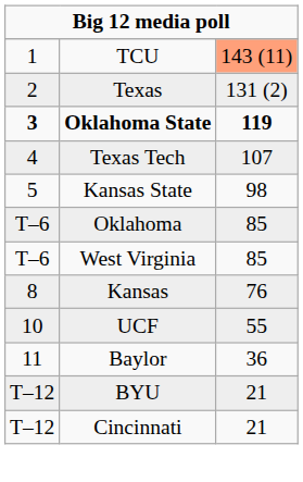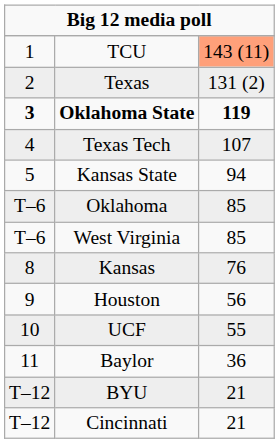Kansas State | column 3: 98 -> 94
+ row: 9 | Houston | 56
